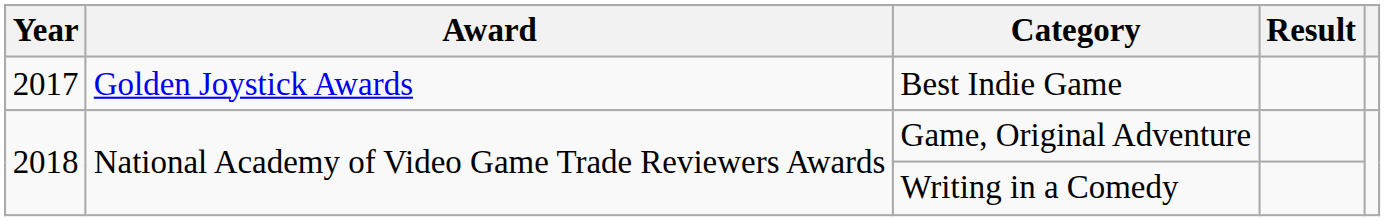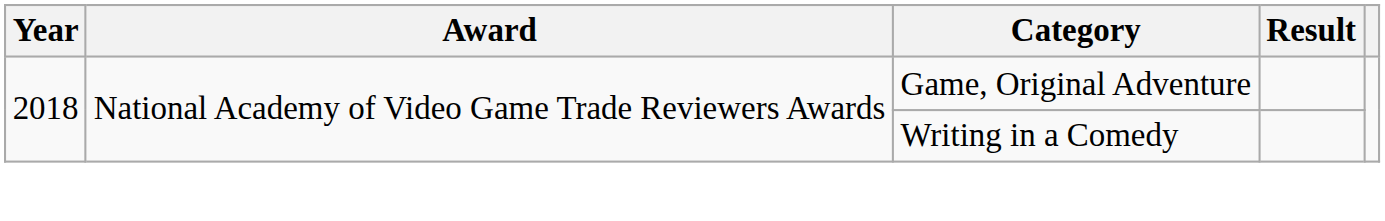- row: 2017 | Golden Joystick Awards | Best Indie Game
